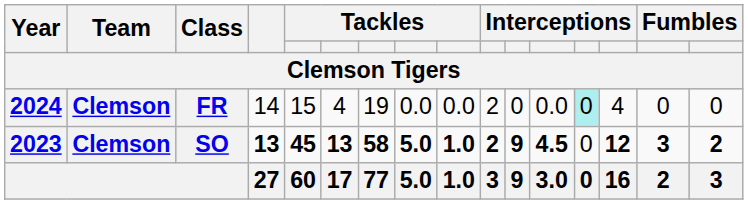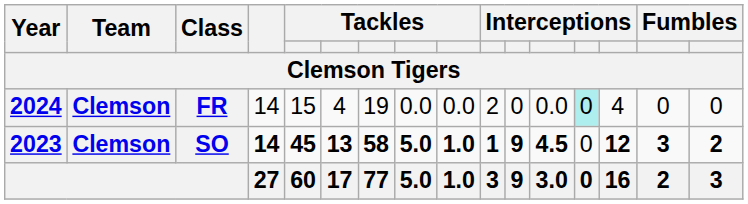SO | column 4: 13 -> 14
SO | column 10: 2 -> 1
